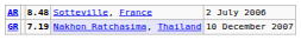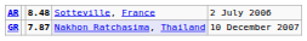GR | column 3: 7.19 -> 7.87
